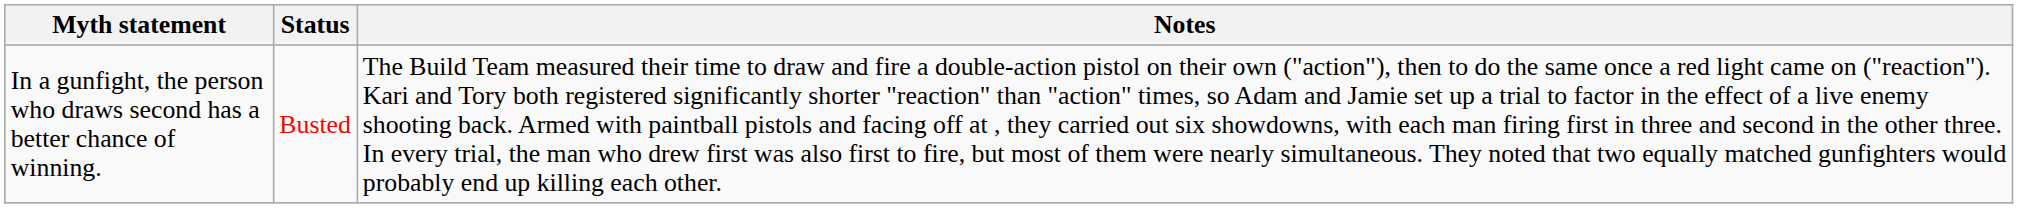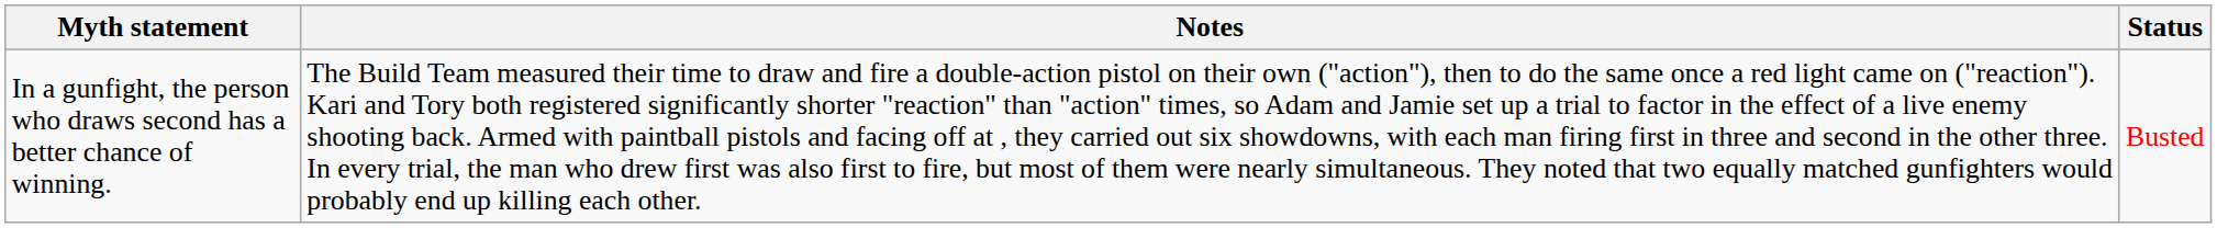columns swapped: Status <-> Notes
